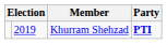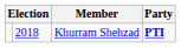Khurram Shehzad | column 2: 2019 -> 2018
